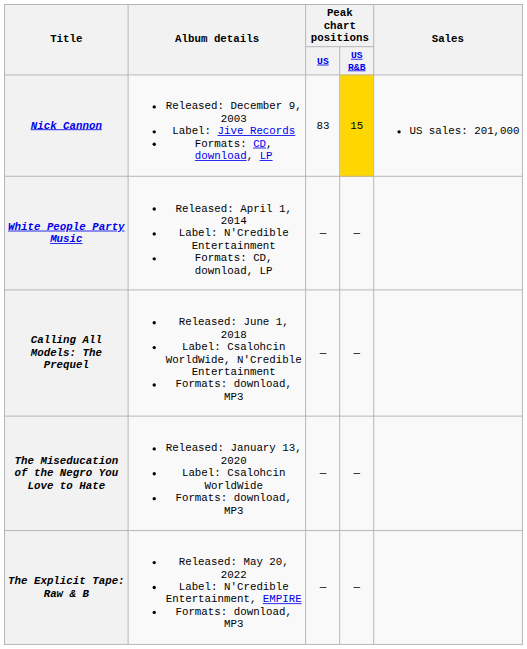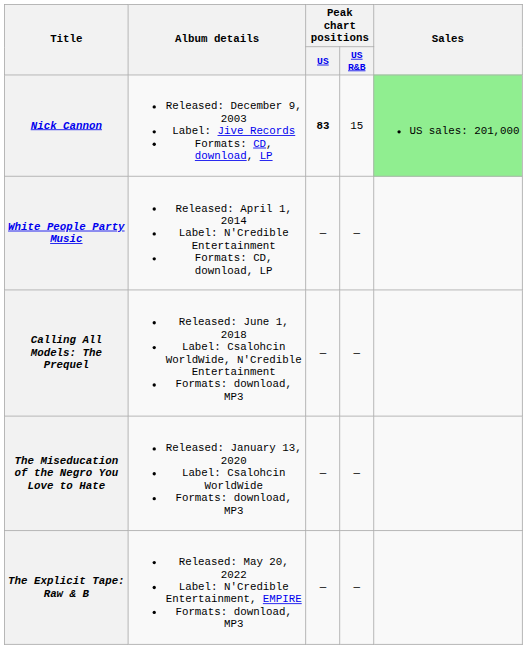Nick Cannon | Peak chart positions / US: normal -> bold
Nick Cannon | Peak chart positions / US R&B: gold background -> no background
Nick Cannon | Sales: no background -> lightgreen background
